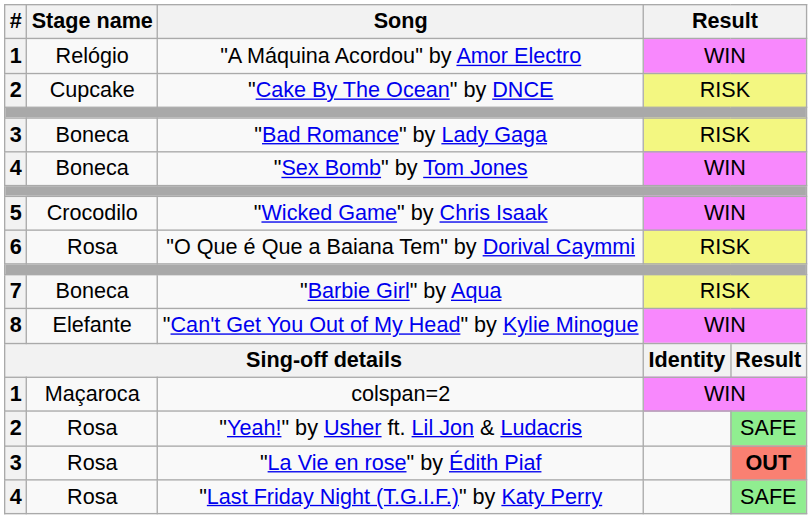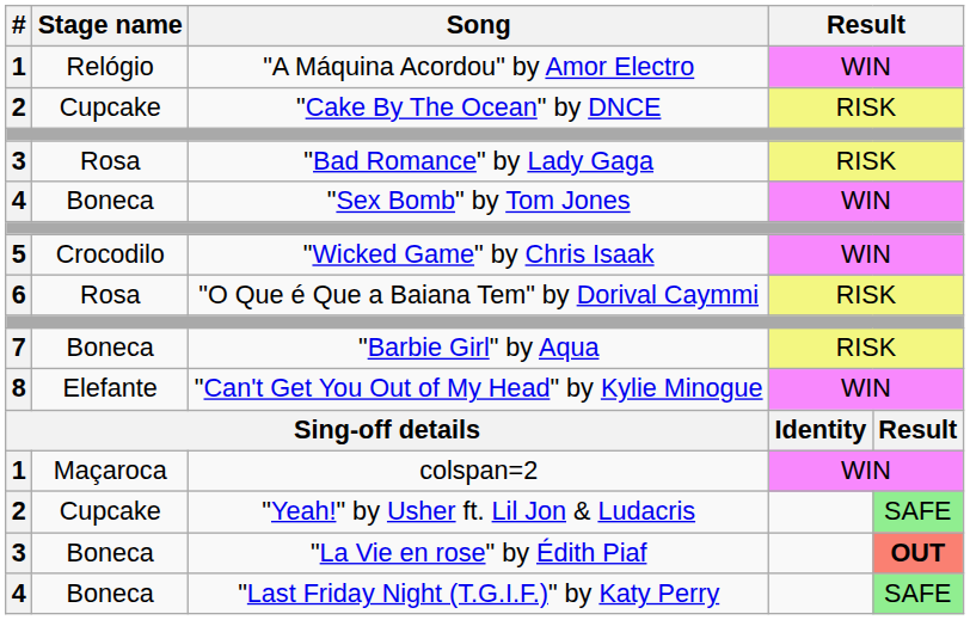"Bad Romance" by Lady Gaga | Stage name: Boneca -> Rosa
"Yeah!" by Usher ft. Lil Jon & Ludacris | Stage name: Rosa -> Cupcake
"La Vie en rose" by Édith Piaf | Stage name: Rosa -> Boneca
"Last Friday Night (T.G.I.F.)" by Katy Perry | Stage name: Rosa -> Boneca
